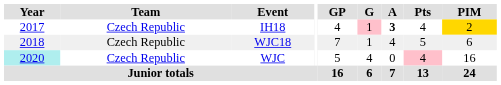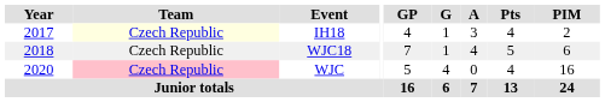IH18 | Team: no background -> lightyellow background
IH18 | G: pink background -> no background
IH18 | A: bold -> normal
IH18 | PIM: gold background -> no background
WJC | Year: paleturquoise background -> no background
WJC | Team: no background -> pink background
WJC | Pts: pink background -> no background
